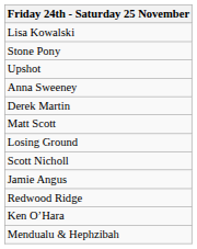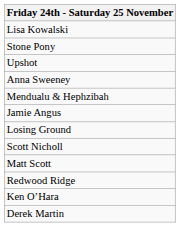row 6 | column 1: Derek Martin -> Mendualu & Hephzibah
row 7 | column 1: Matt Scott -> Jamie Angus
row 10 | column 1: Jamie Angus -> Matt Scott
row 13 | column 1: Mendualu & Hephzibah -> Derek Martin
